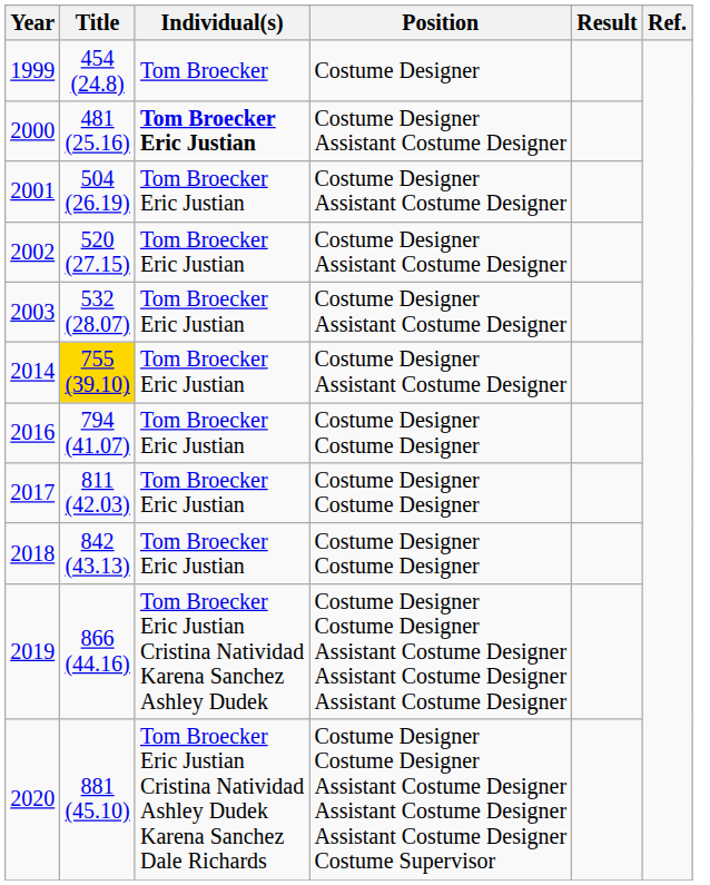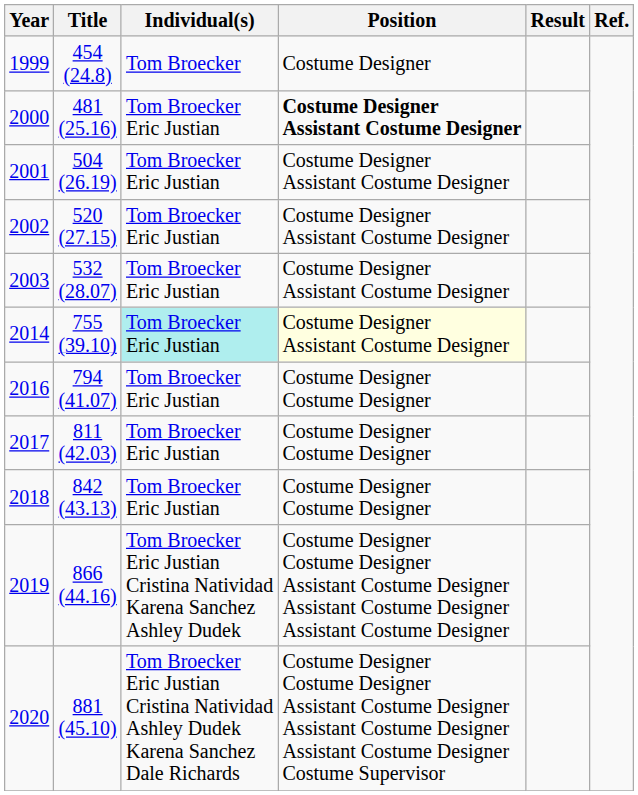2000 | Individual(s): bold -> normal
2000 | Position: normal -> bold
2014 | Title: gold background -> no background
2014 | Individual(s): no background -> paleturquoise background
2014 | Position: no background -> lightyellow background
